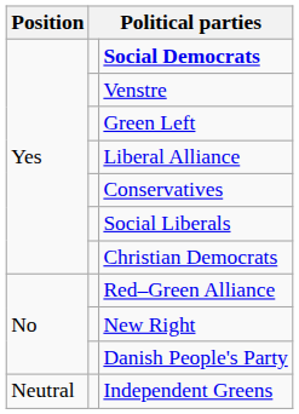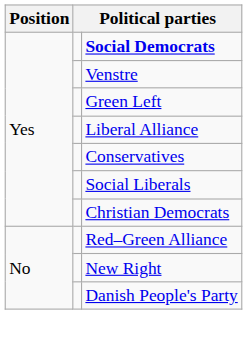- row: Neutral | Independent Greens
